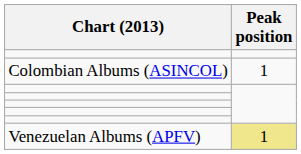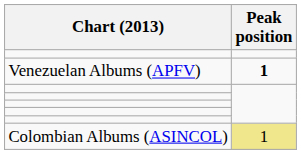row 3 | Chart (2013): Colombian Albums (ASINCOL) -> Venezuelan Albums (APFV)
row 3 | Peak position: normal -> bold
row 9 | Chart (2013): Venezuelan Albums (APFV) -> Colombian Albums (ASINCOL)
